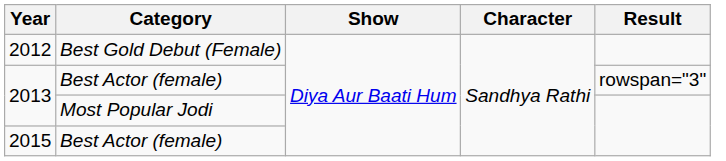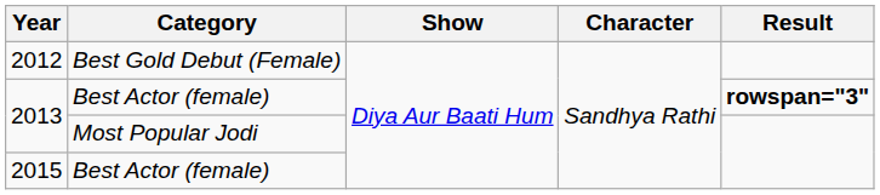2013 / Best Actor (female) | Result: normal -> bold
